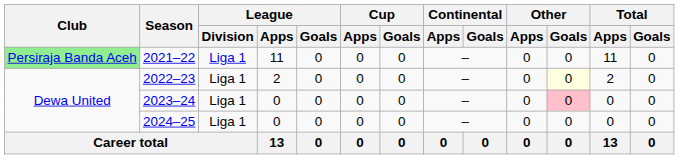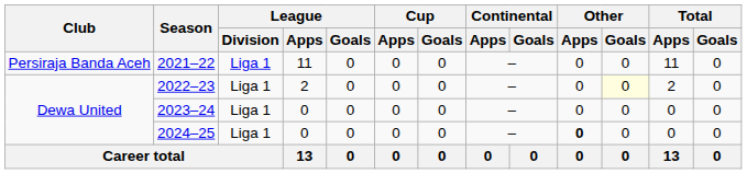2021–22 | Club: lightgreen background -> no background
2023–24 | Other / Goals: pink background -> no background
2024–25 | Other / Apps: normal -> bold
